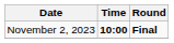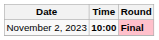November 2, 2023 | Round: no background -> pink background
